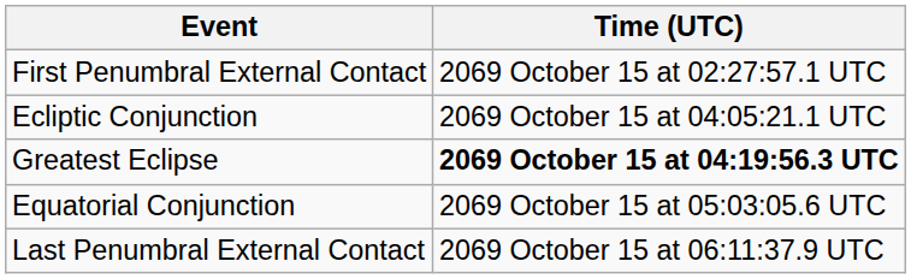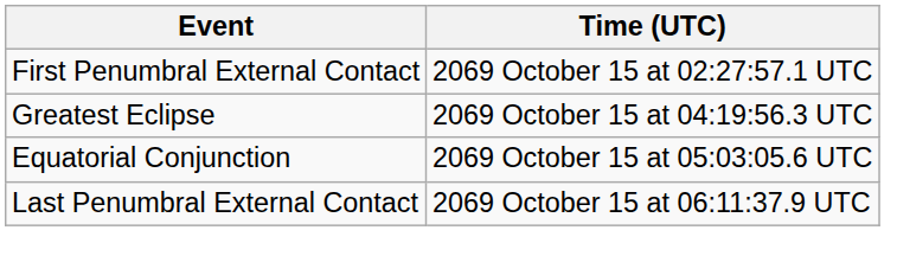- row: Ecliptic Conjunction | 2069 October 15 at 04:05:21.1 UTC
Greatest Eclipse | Time (UTC): bold -> normal
